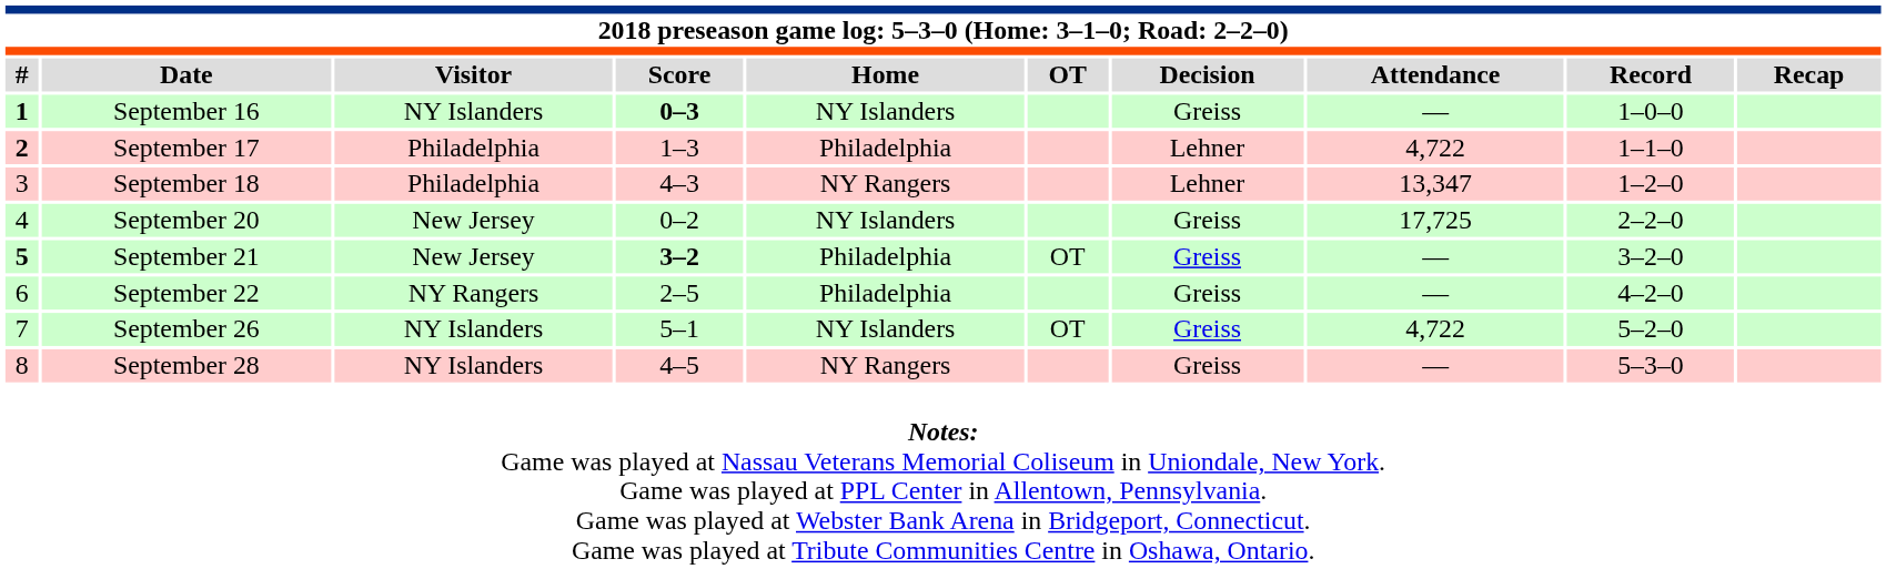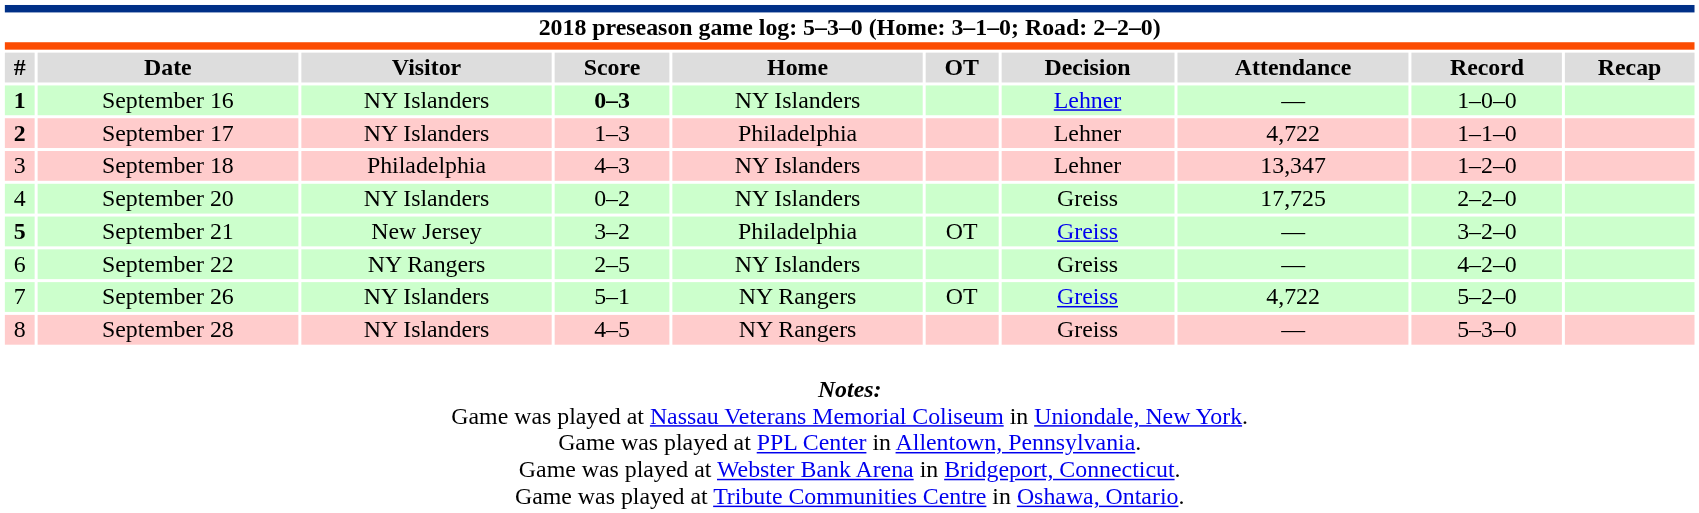September 16 | Decision: Greiss -> Lehner
September 17 | Visitor: Philadelphia -> NY Islanders
September 18 | Home: NY Rangers -> NY Islanders
September 20 | Visitor: New Jersey -> NY Islanders
September 21 | Score: bold -> normal
September 22 | Home: Philadelphia -> NY Islanders
September 26 | Home: NY Islanders -> NY Rangers
